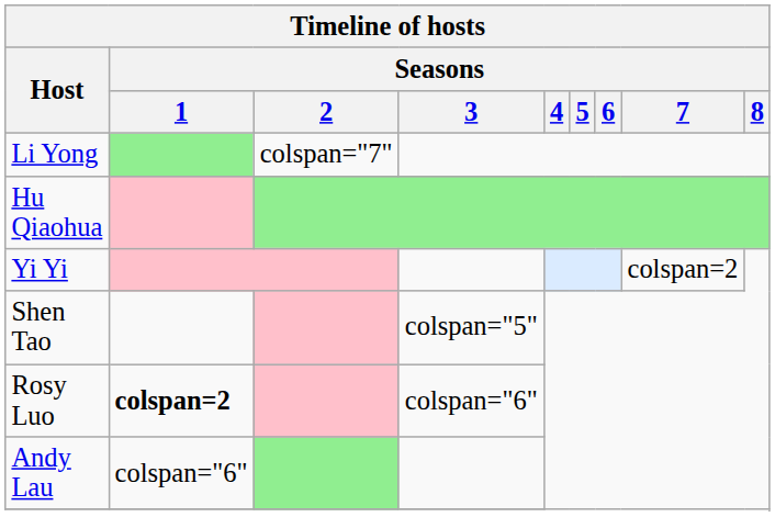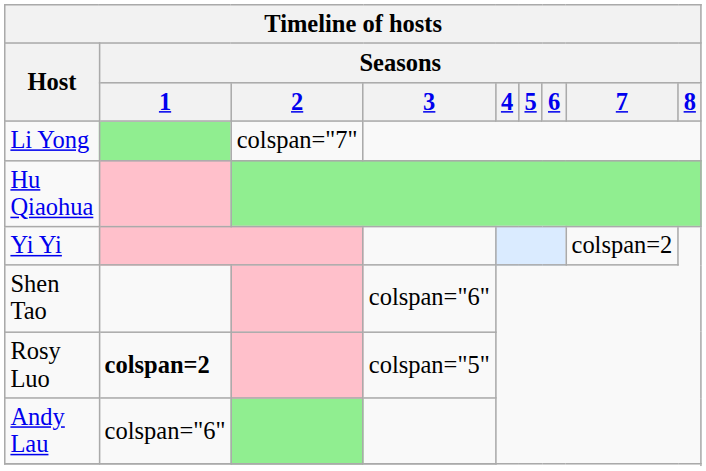Shen Tao | Seasons / 3: colspan="5" -> colspan="6"
Rosy Luo | Seasons / 3: colspan="6" -> colspan="5"
